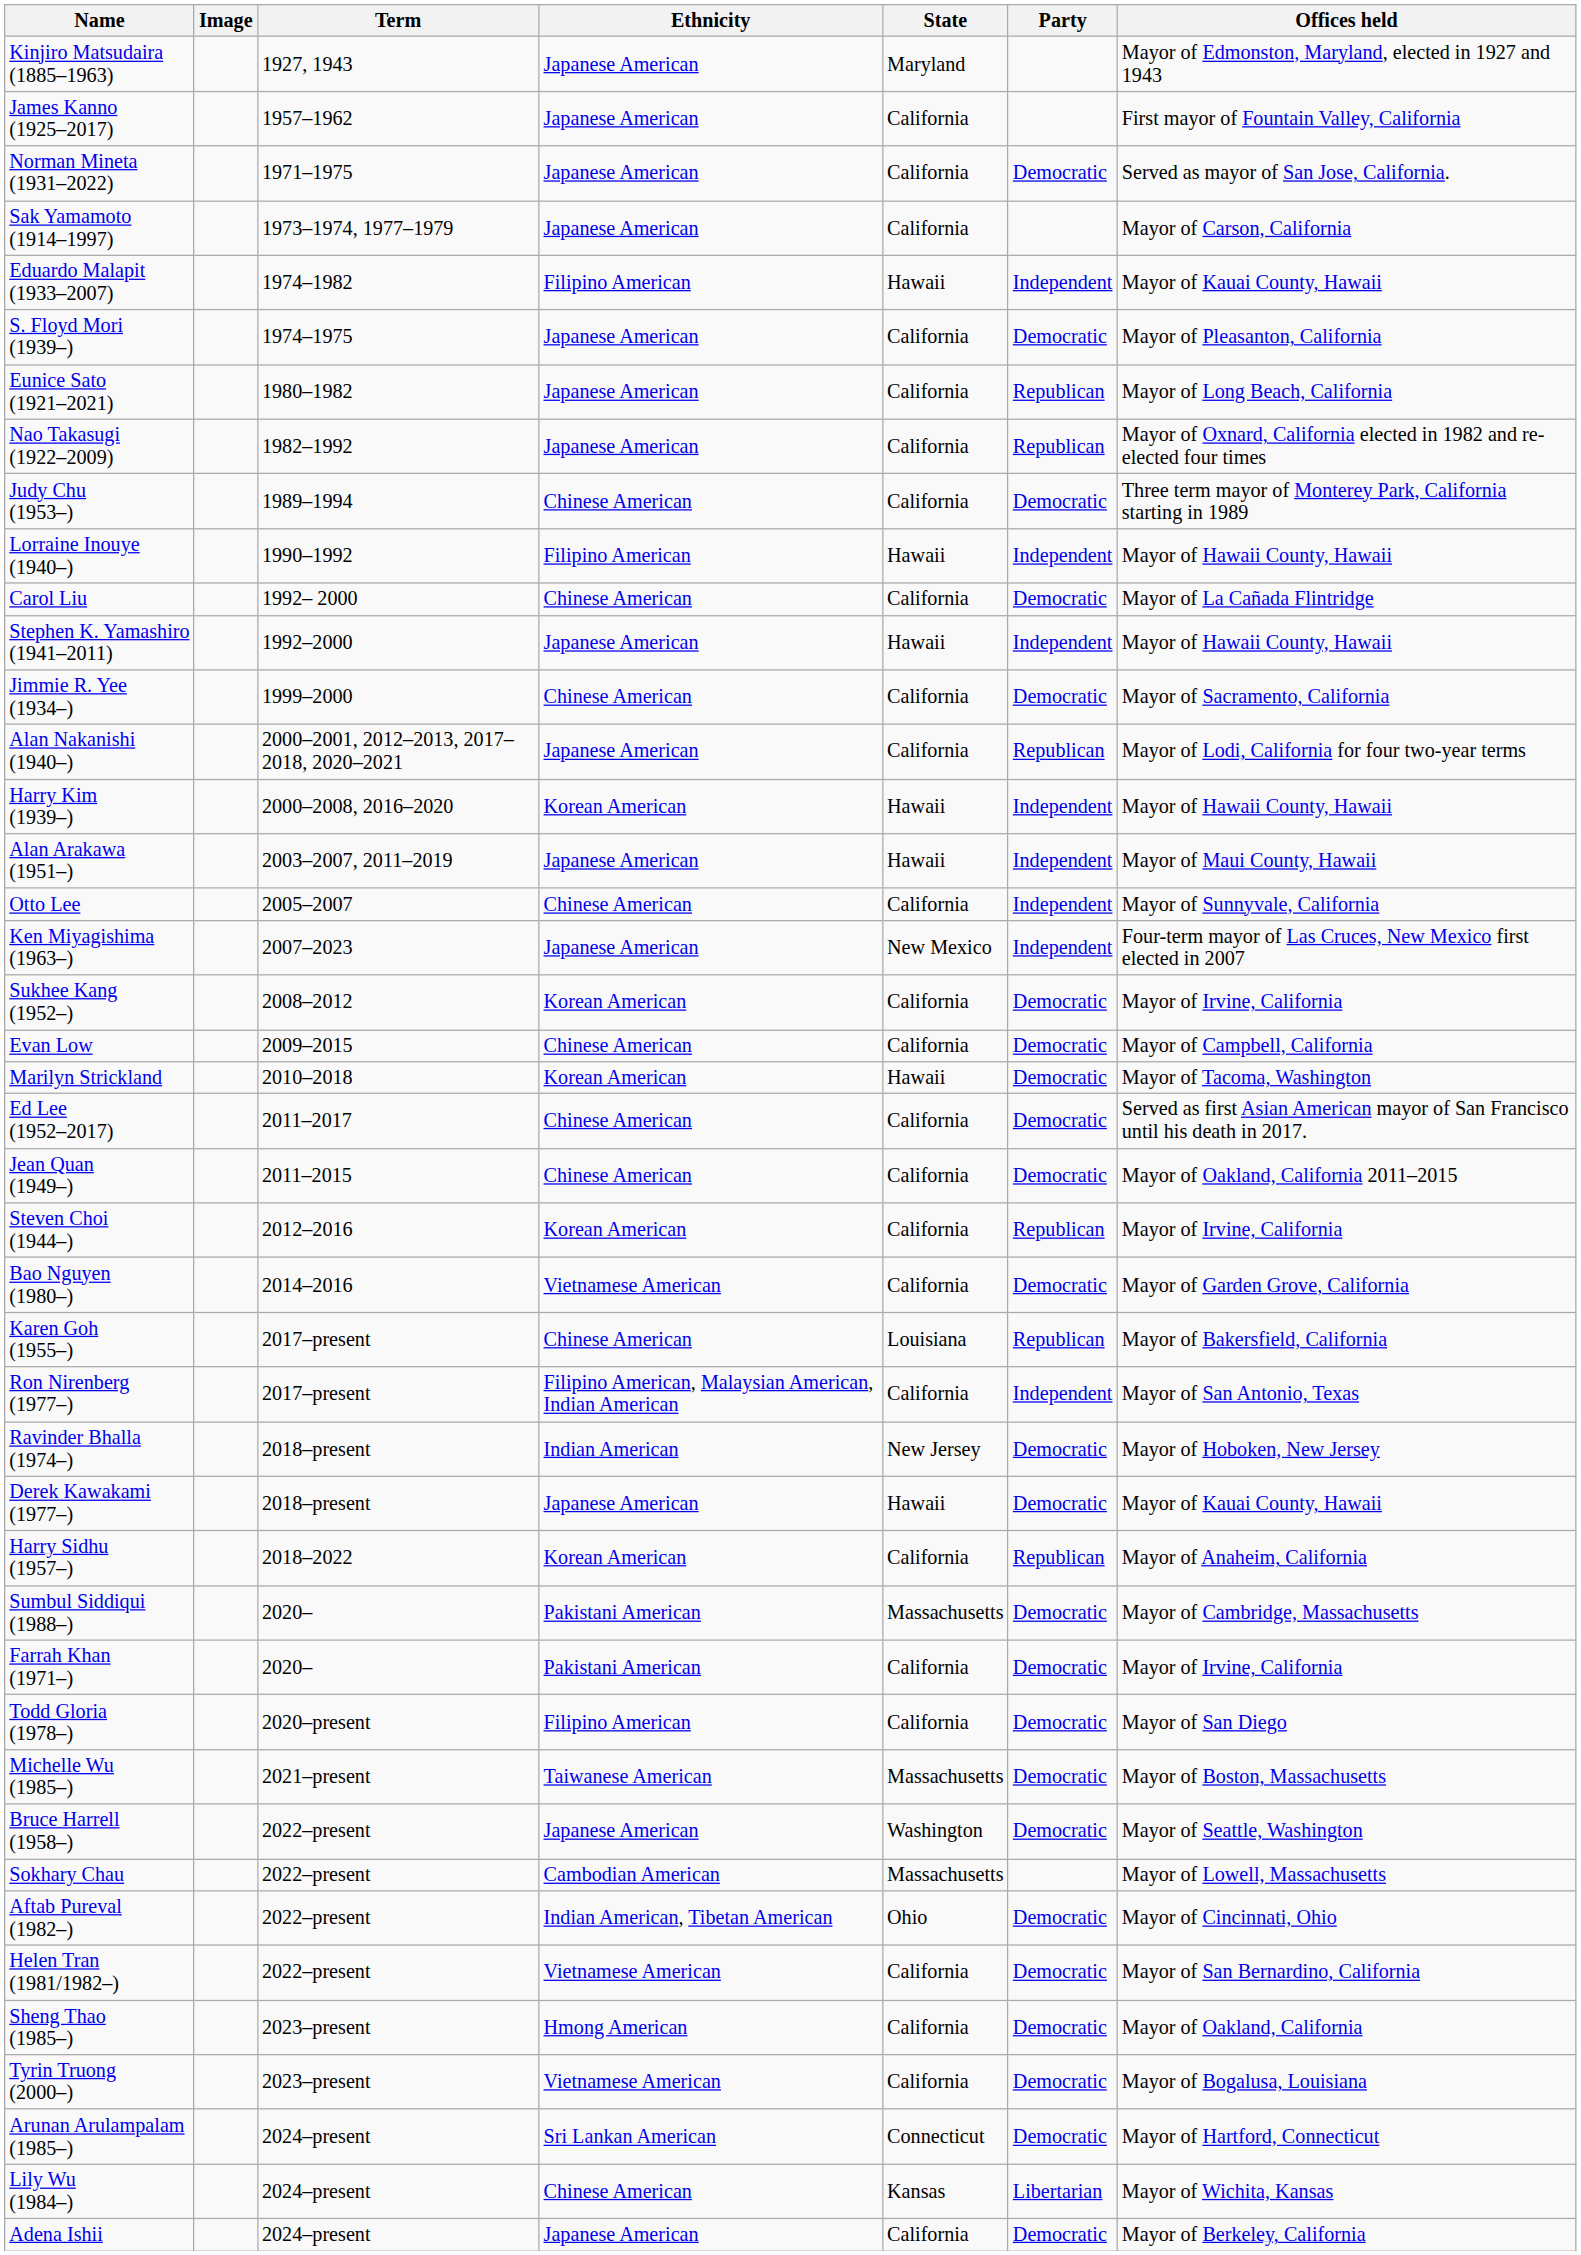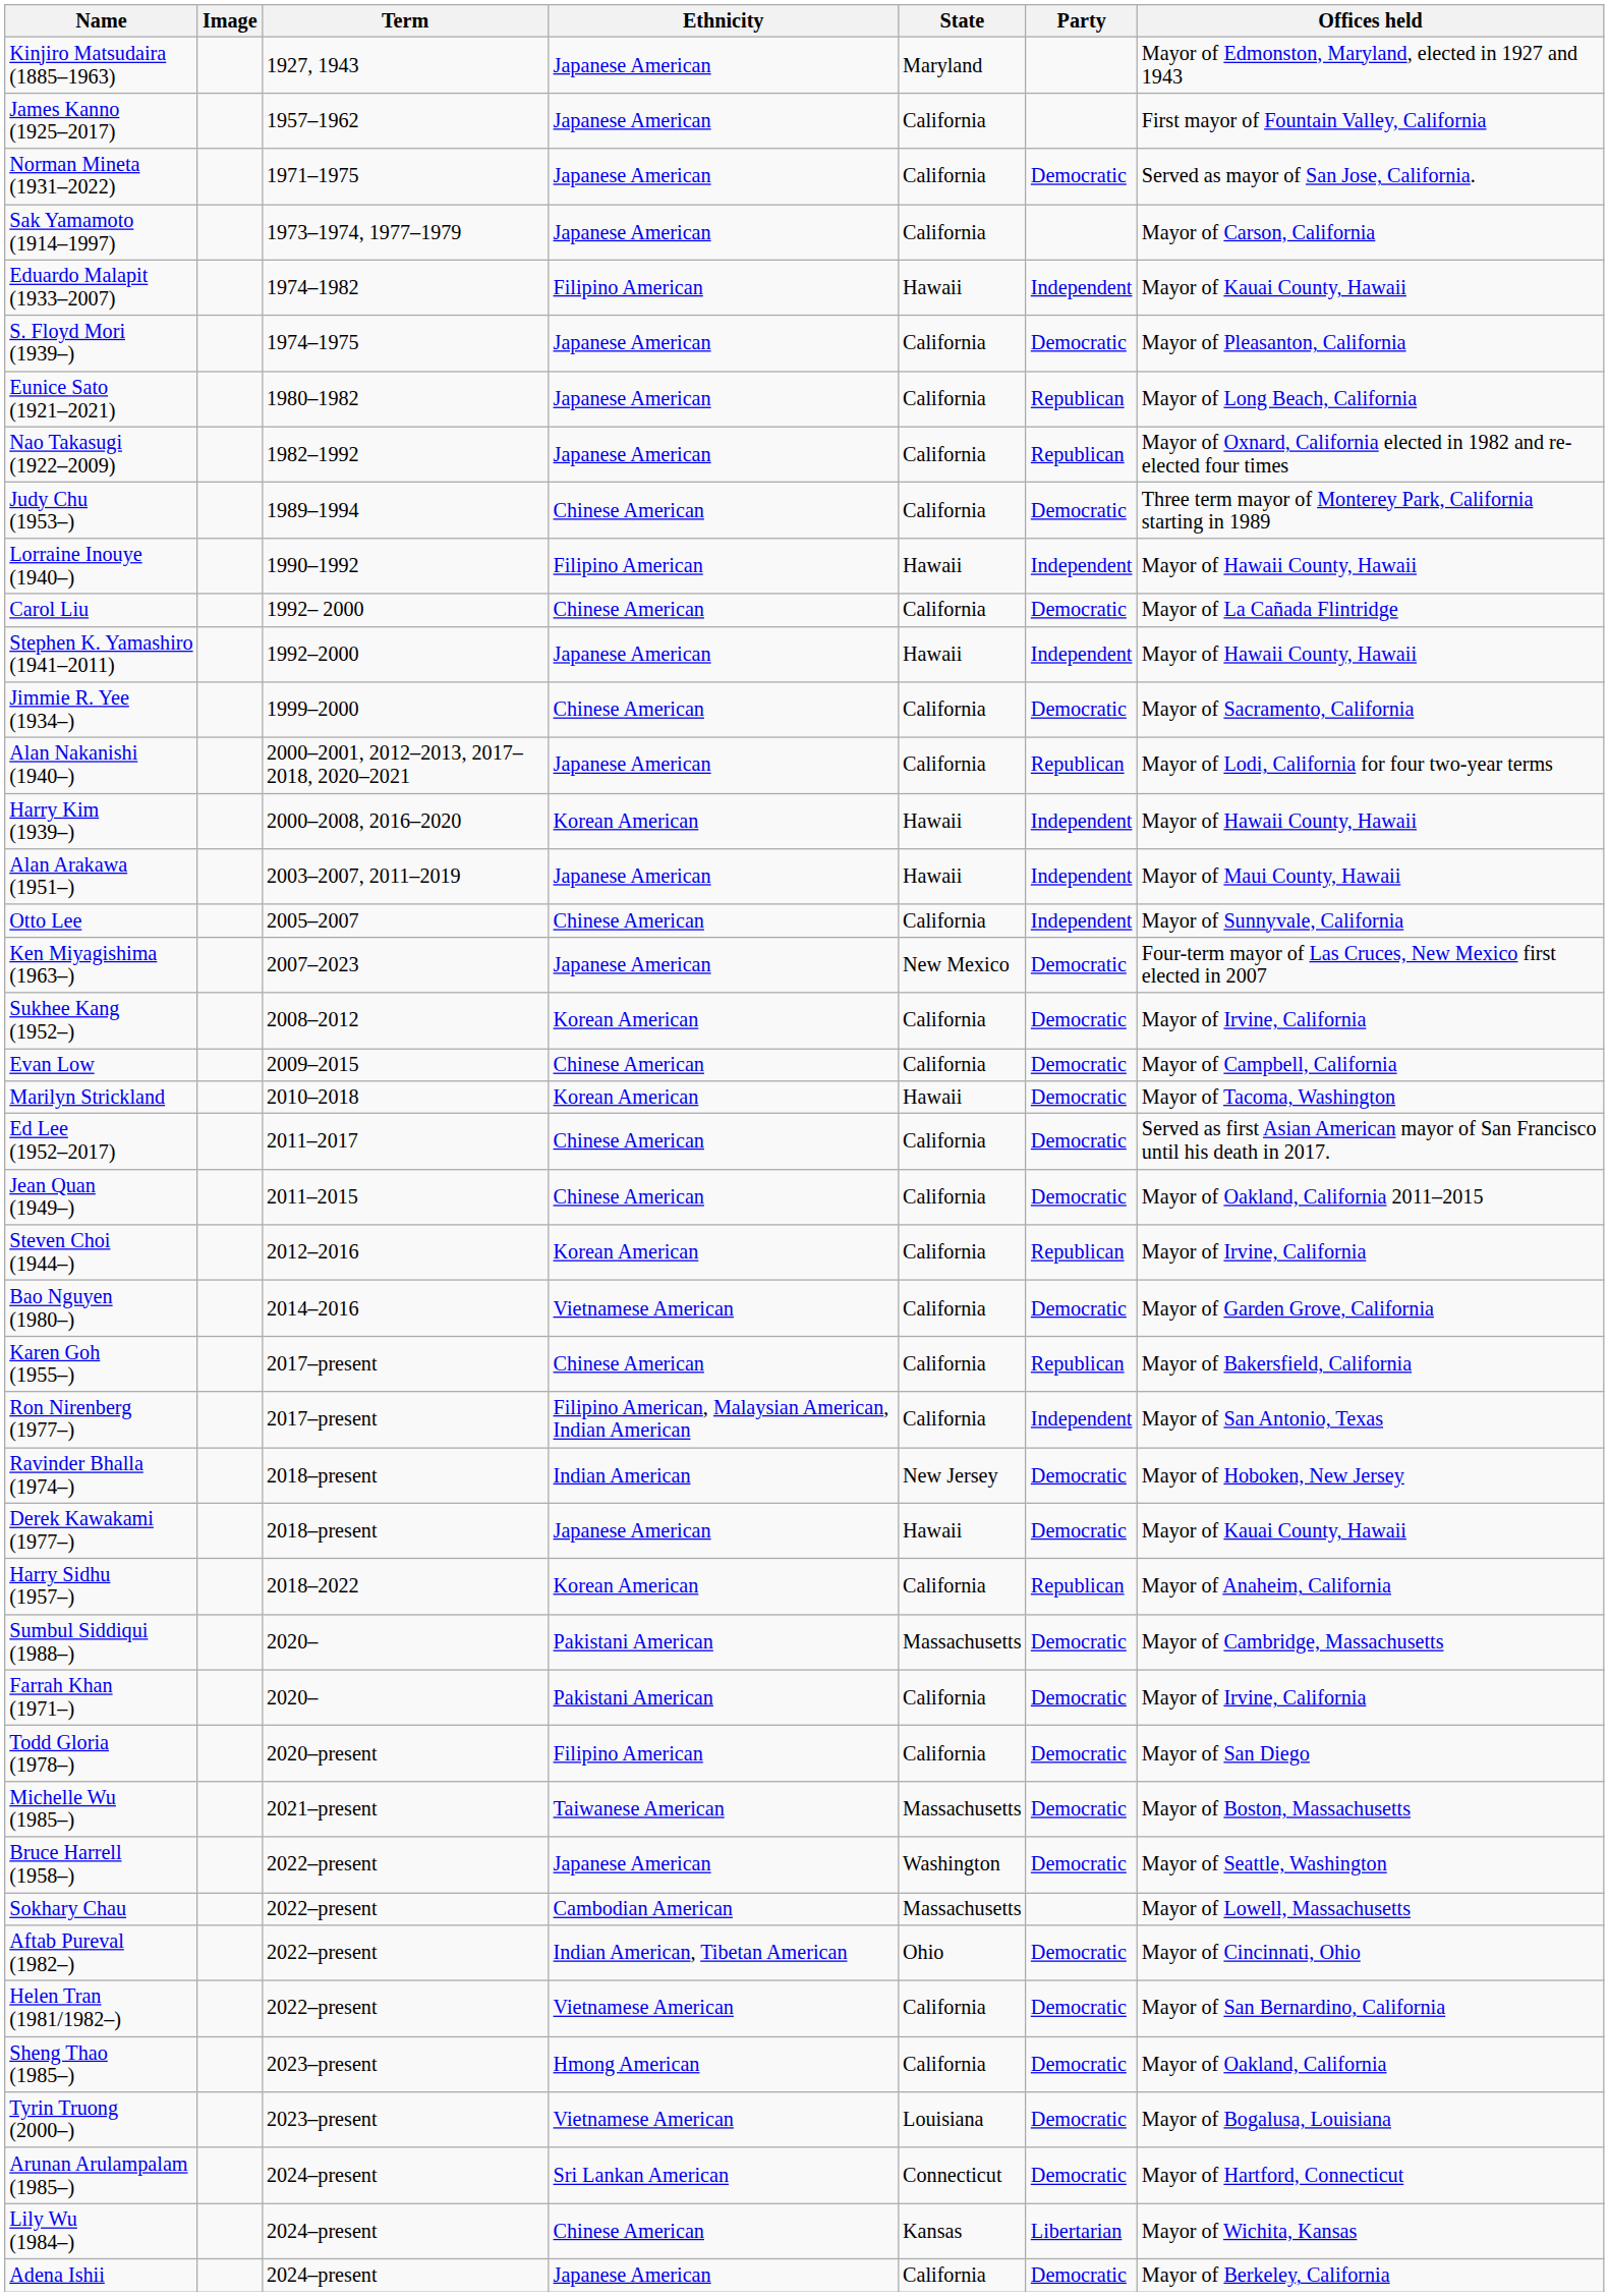Ken Miyagishima (1963–) | Party: Independent -> Democratic
Karen Goh (1955–) | State: Louisiana -> California
Tyrin Truong (2000–) | State: California -> Louisiana
